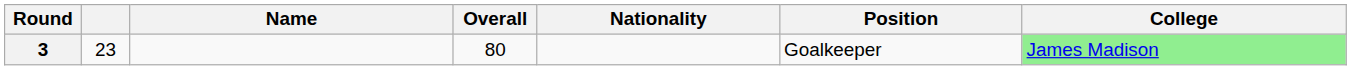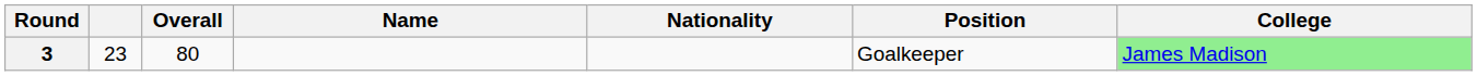columns swapped: Overall <-> Name
